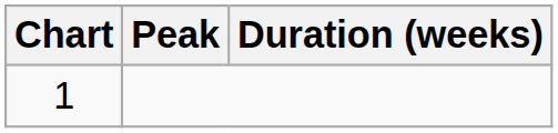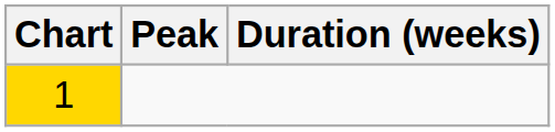1 | Chart: no background -> gold background
